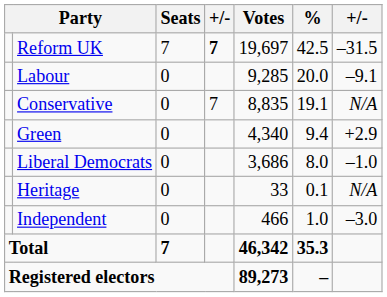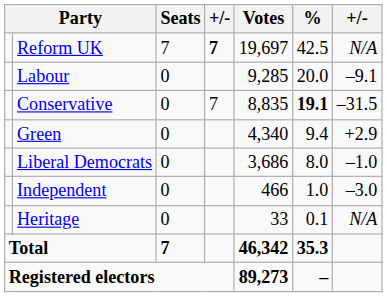Reform UK | column 7: –31.5 -> N/A
Conservative | %: normal -> bold
Conservative | column 7: N/A -> –31.5
rows swapped: Independent <-> Heritage
